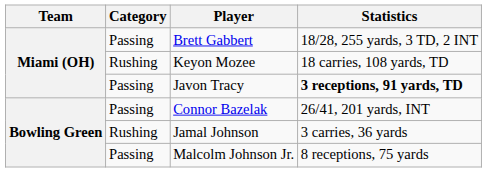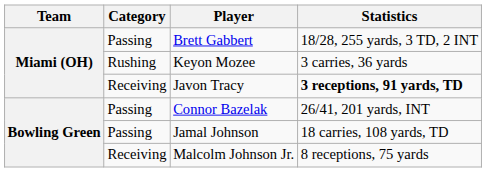Keyon Mozee | Statistics: 18 carries, 108 yards, TD -> 3 carries, 36 yards
Javon Tracy | Category: Passing -> Receiving
Jamal Johnson | Category: Rushing -> Passing
Jamal Johnson | Statistics: 3 carries, 36 yards -> 18 carries, 108 yards, TD
Malcolm Johnson Jr. | Category: Passing -> Receiving
